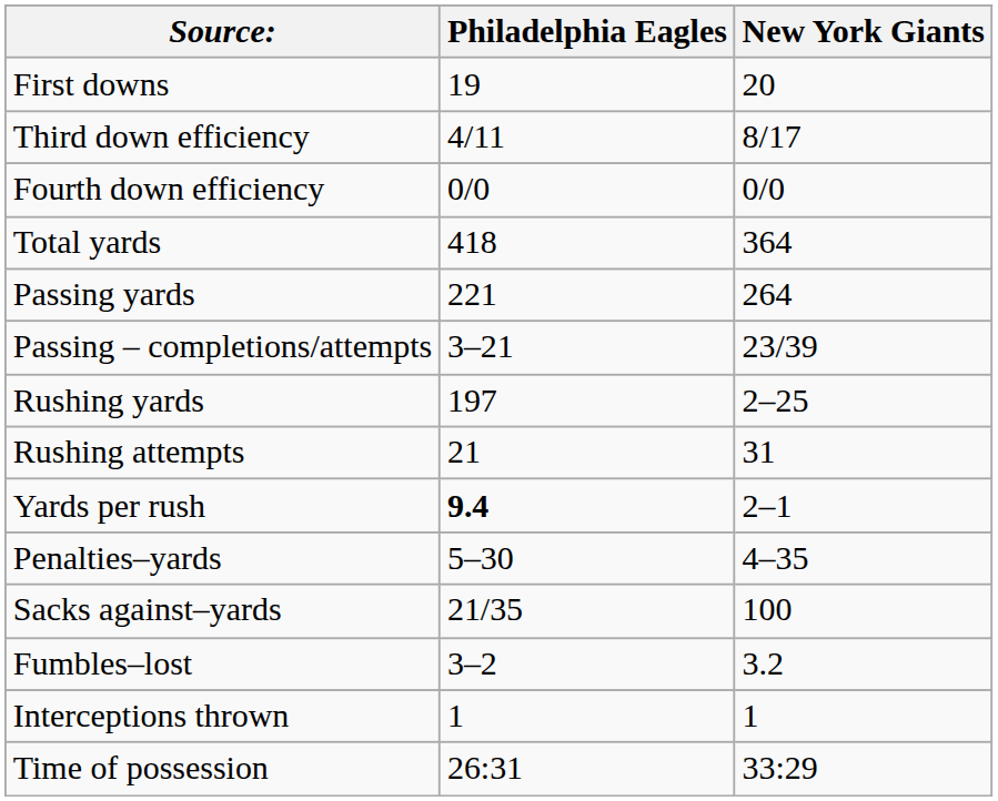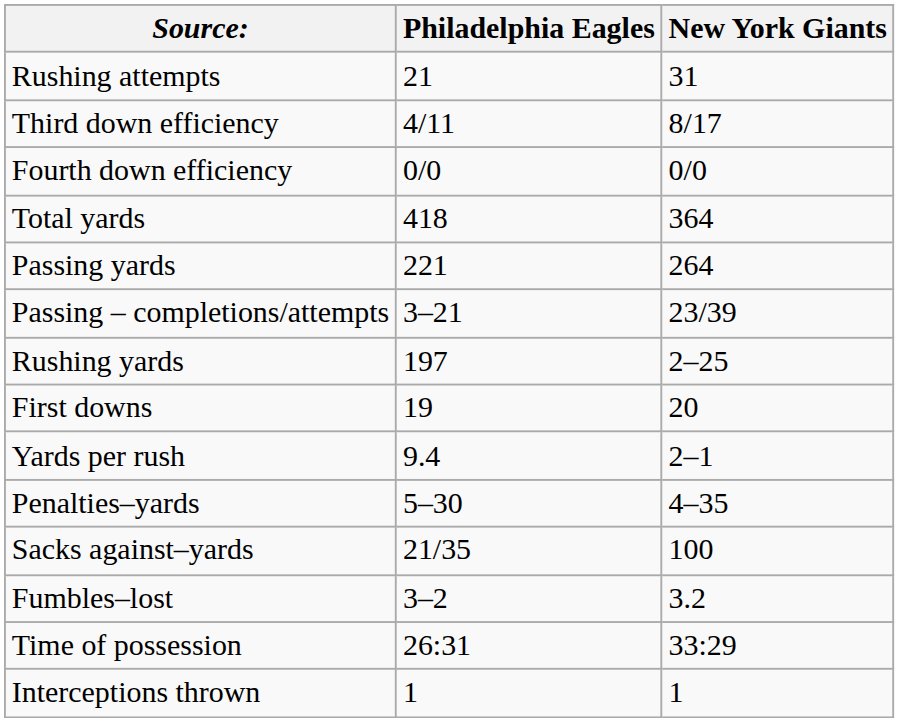rows swapped: First downs <-> Rushing attempts
Yards per rush | Philadelphia Eagles: bold -> normal
rows swapped: Interceptions thrown <-> Time of possession
